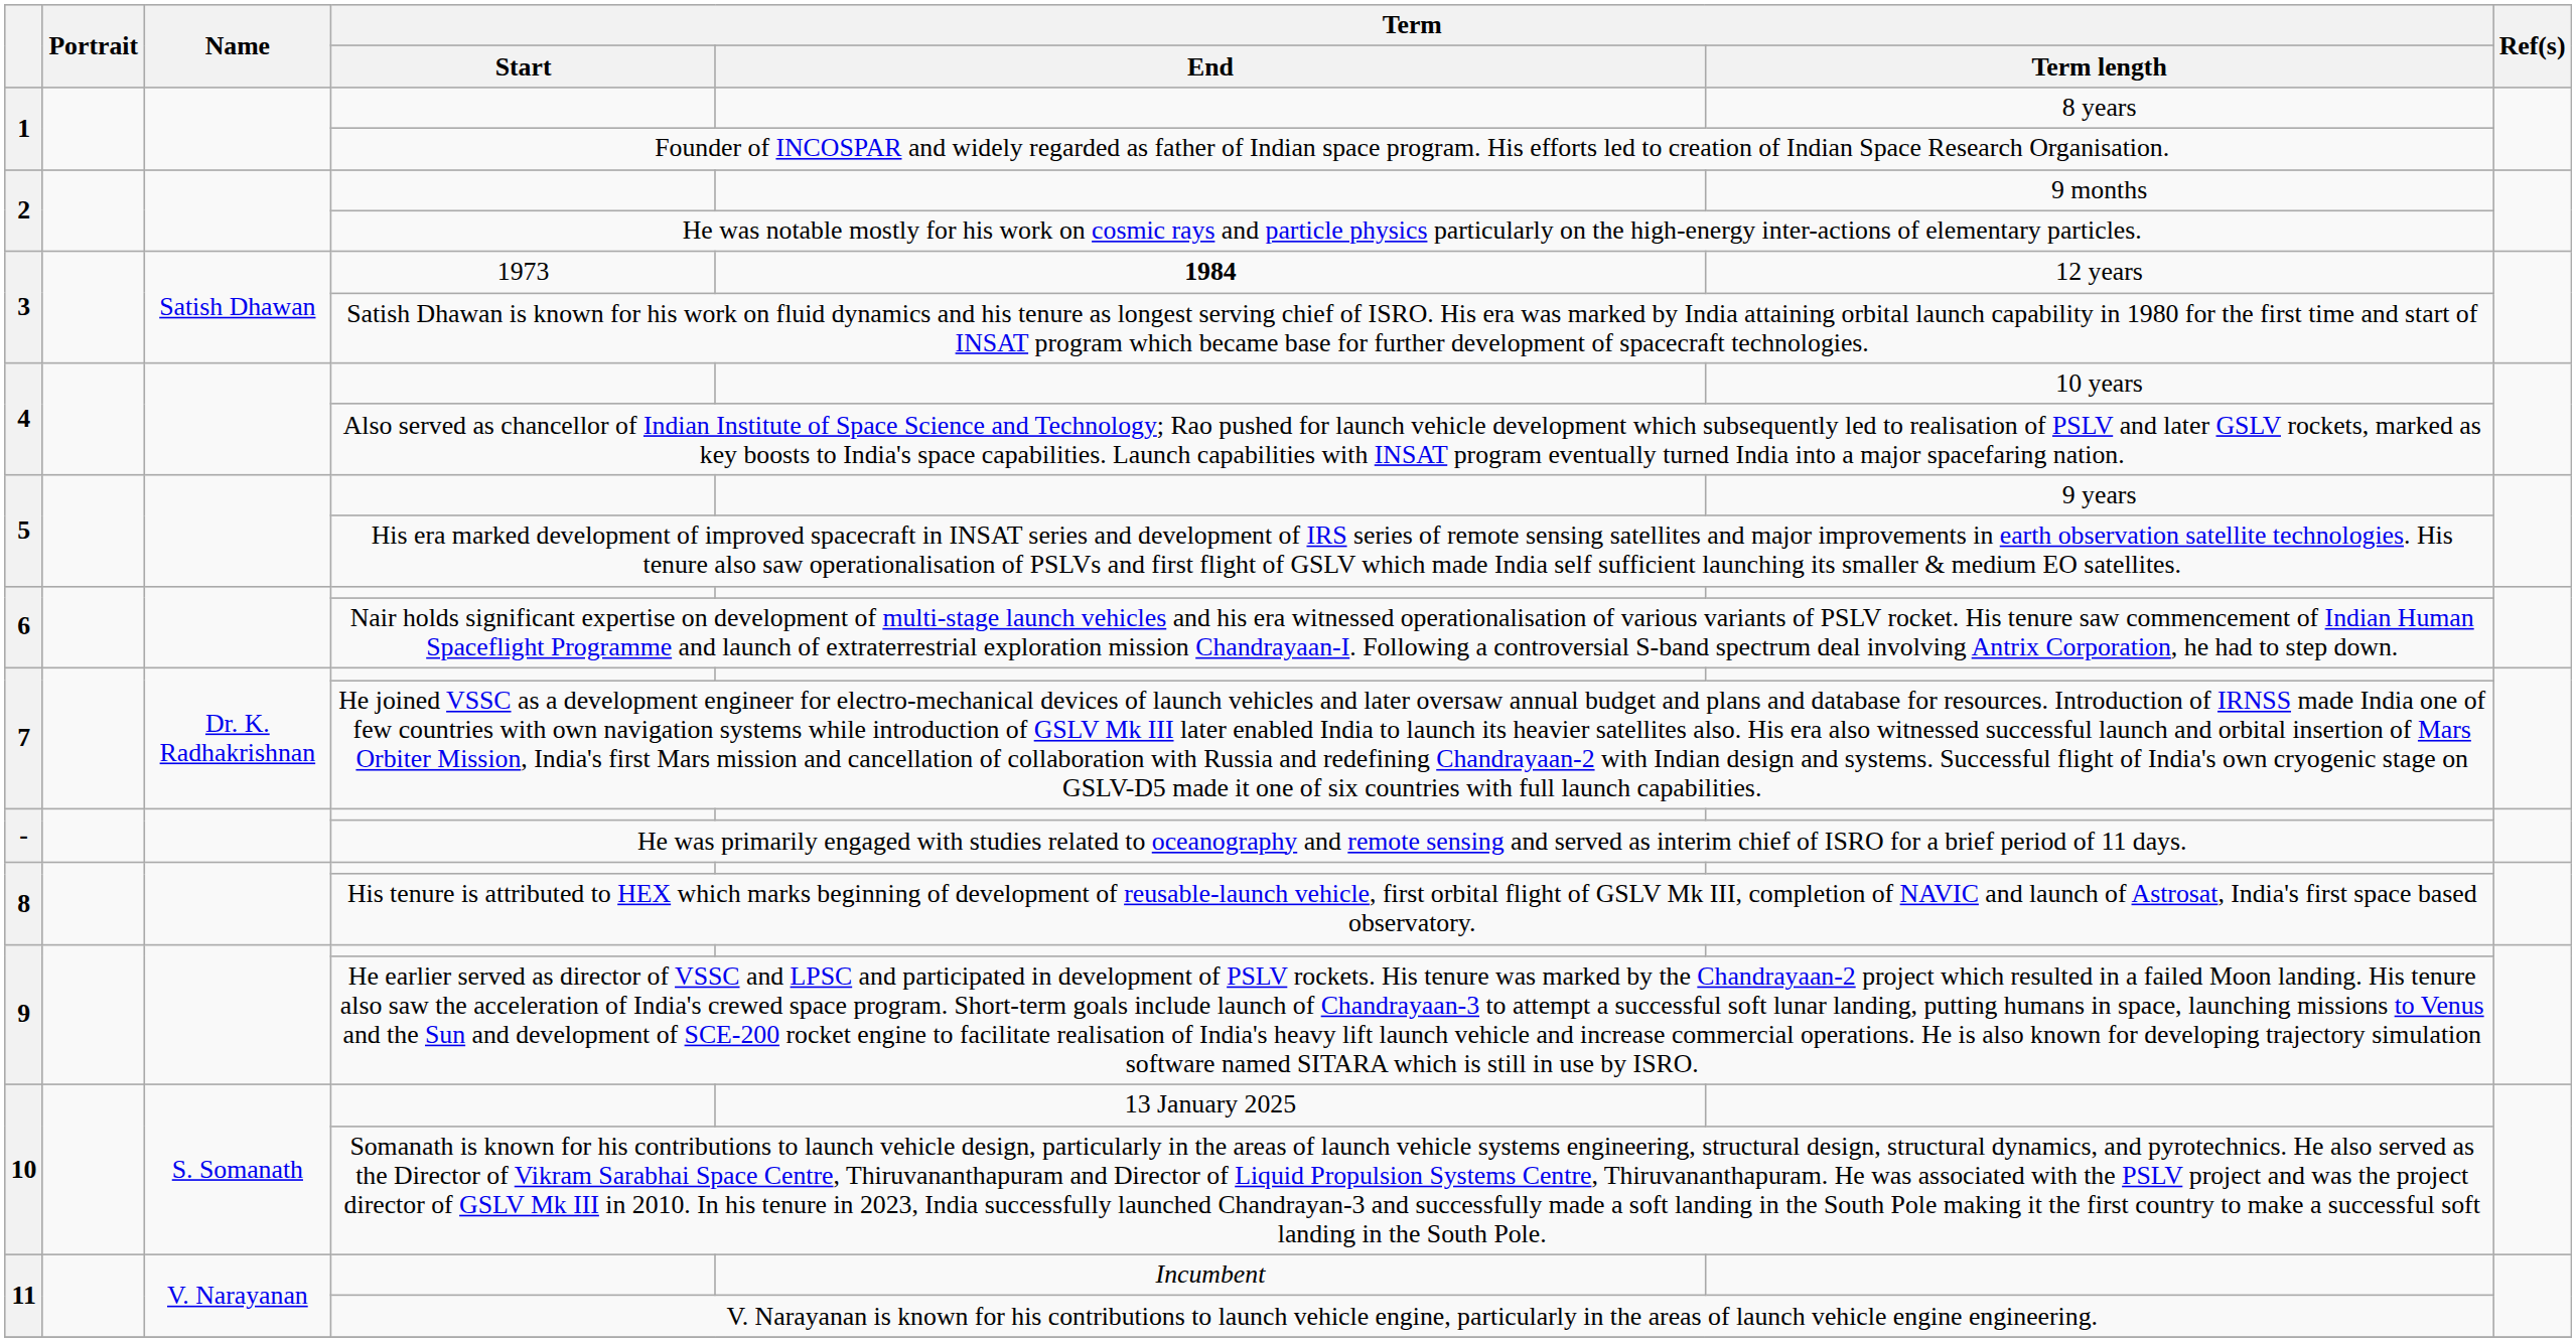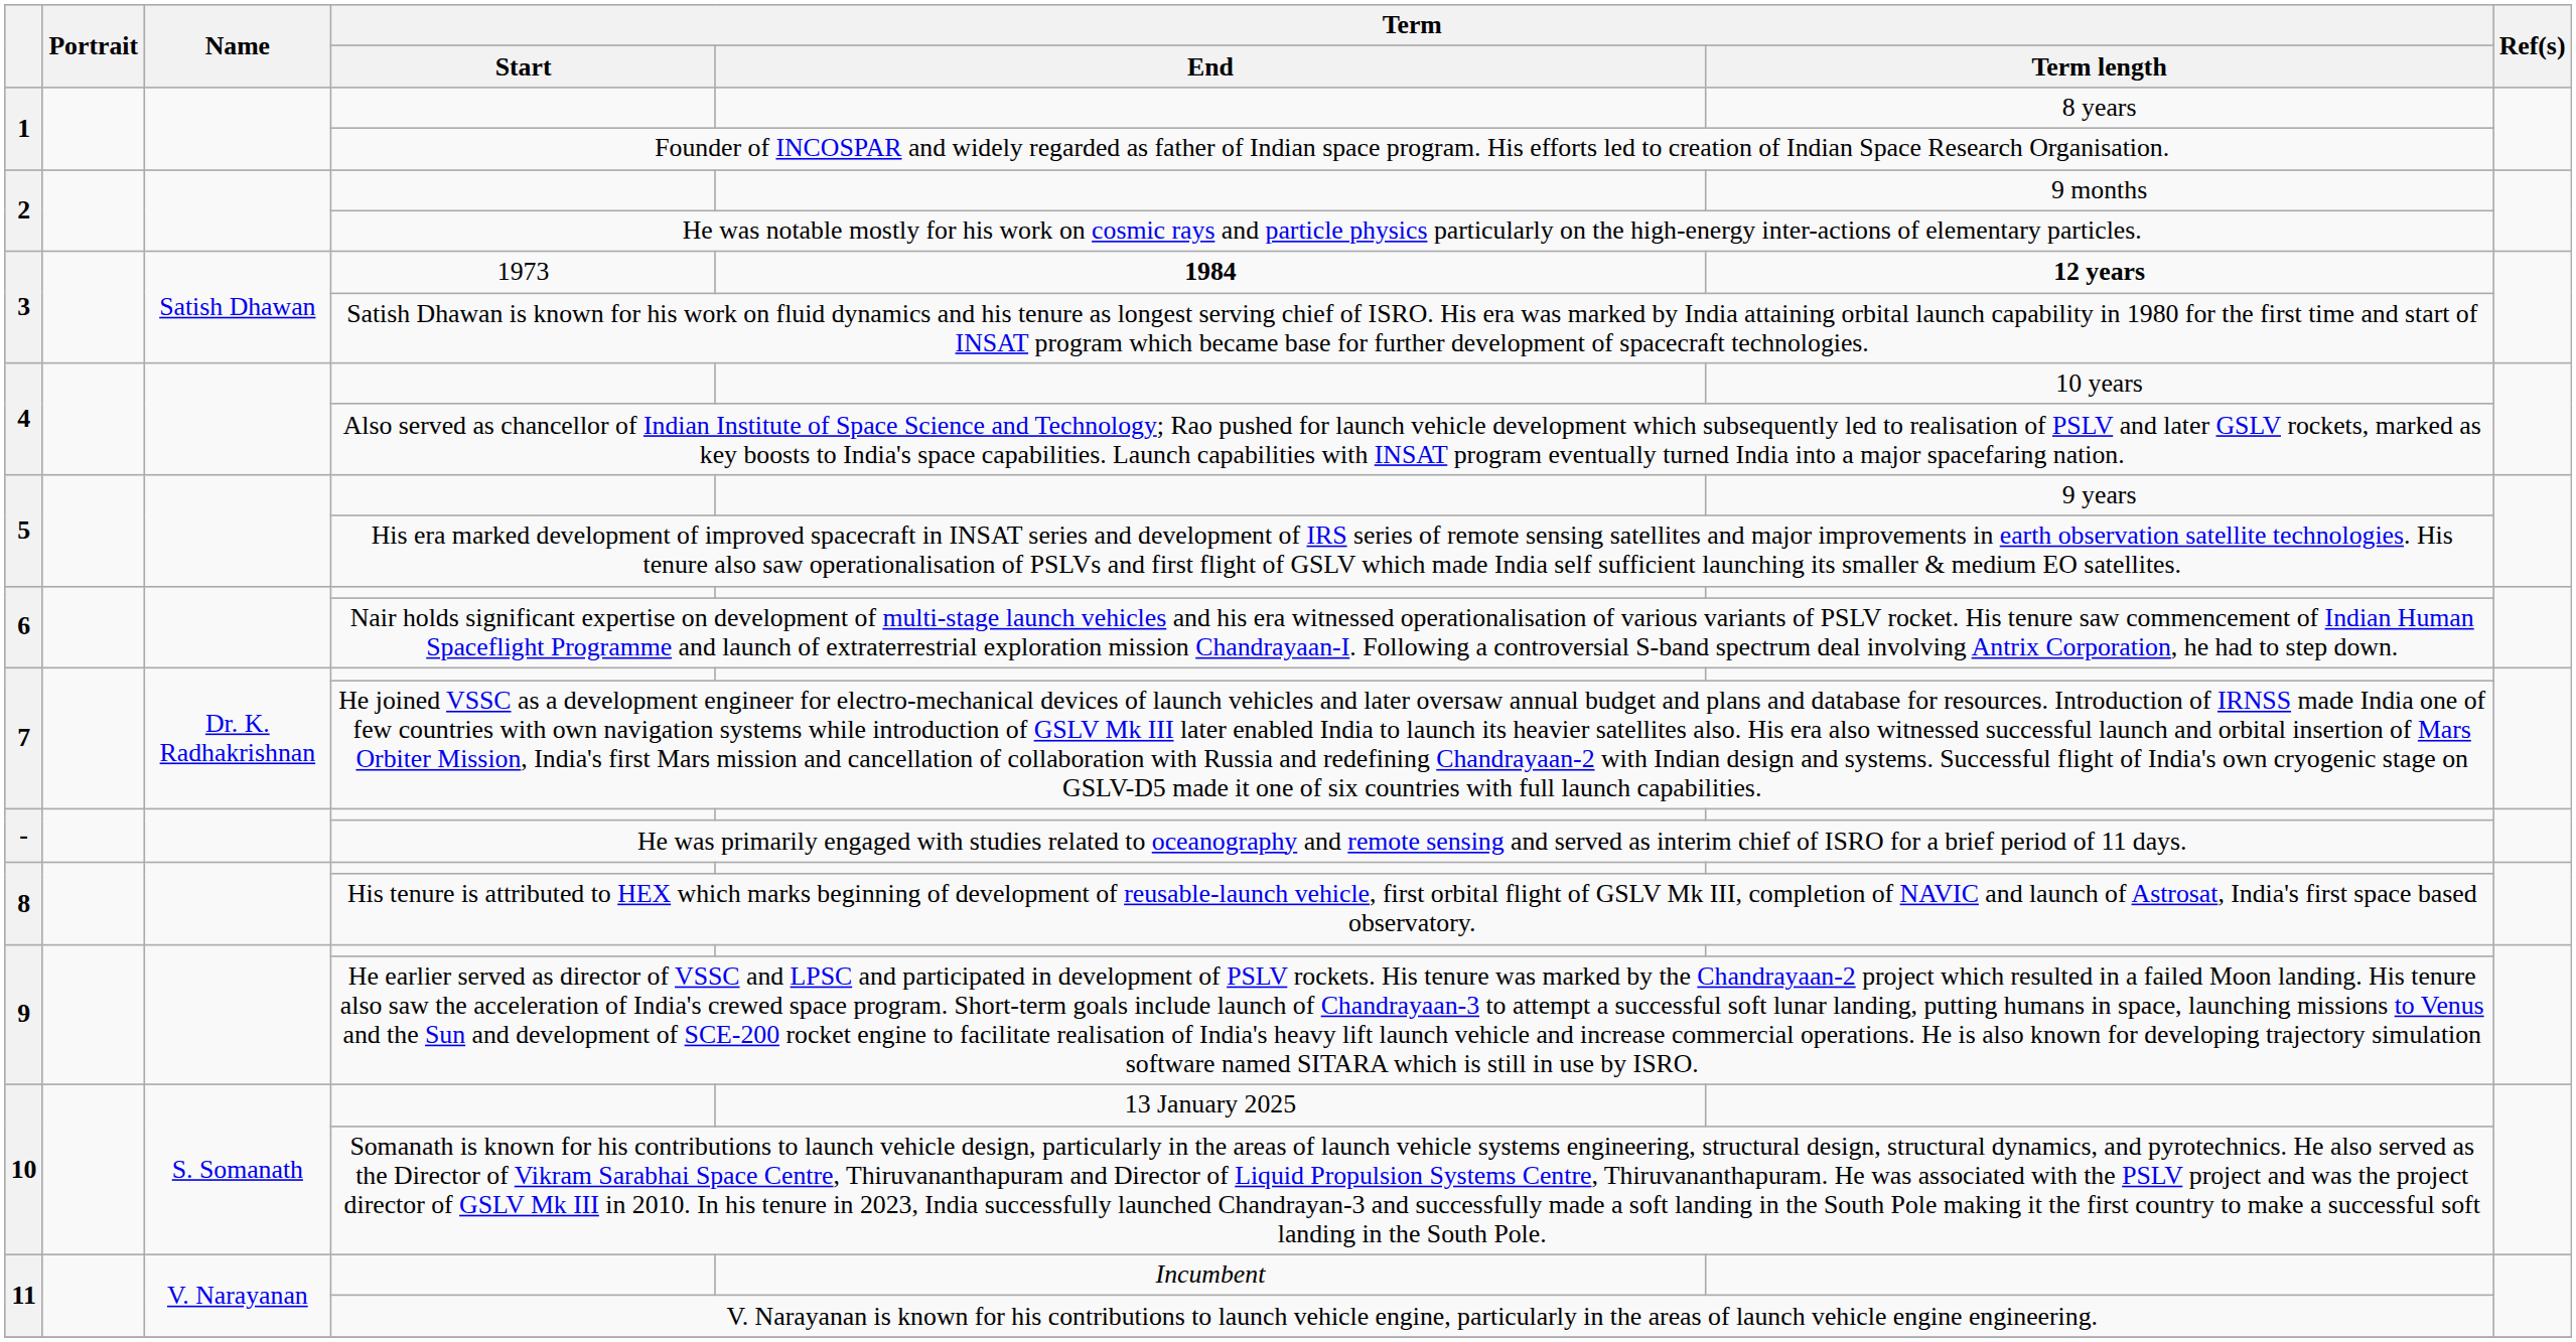1973 | Term / Term length: normal -> bold
